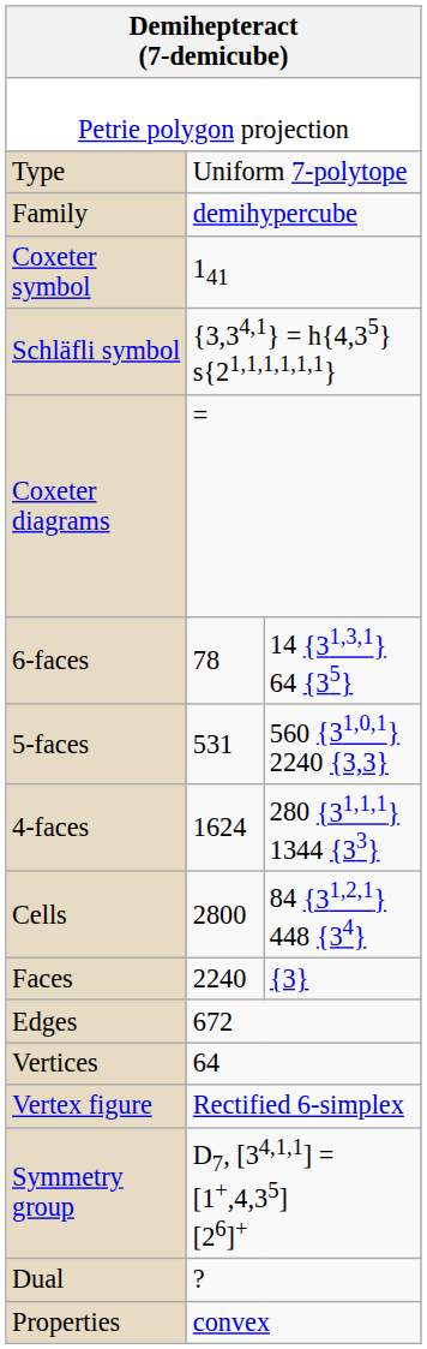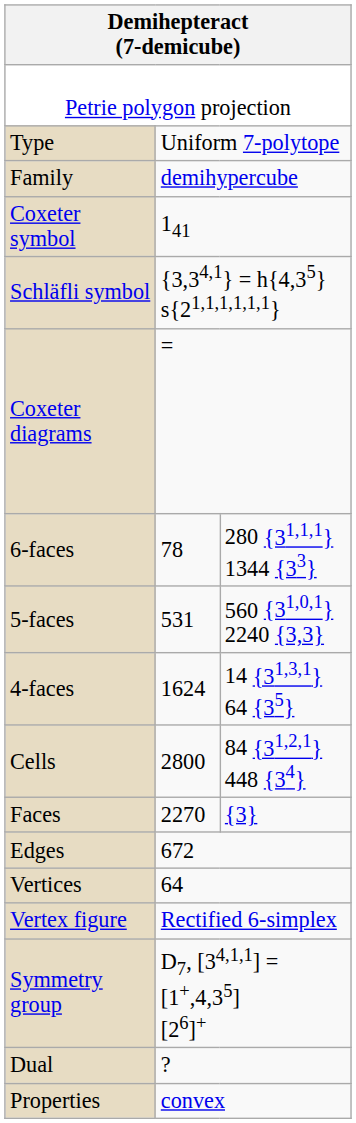6-faces | column 3: 14 {31,3,1} 64 {35} -> 280 {31,1,1} 1344 {33}
4-faces | column 3: 280 {31,1,1} 1344 {33} -> 14 {31,3,1} 64 {35}
Faces | column 2: 2240 -> 2270
